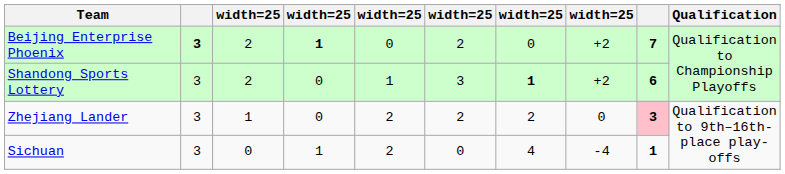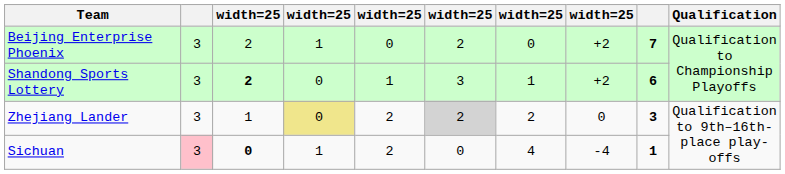Beijing Enterprise Phoenix | column 2: bold -> normal
Beijing Enterprise Phoenix | column 4: bold -> normal
Shandong Sports Lottery | column 3: normal -> bold
Shandong Sports Lottery | column 7: bold -> normal
Zhejiang Lander | column 4: no background -> khaki background
Zhejiang Lander | column 6: no background -> lightgrey background
Zhejiang Lander | column 9: pink background -> no background
Sichuan | column 2: no background -> pink background
Sichuan | column 3: normal -> bold
